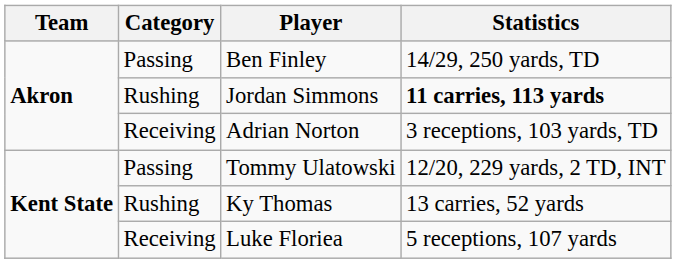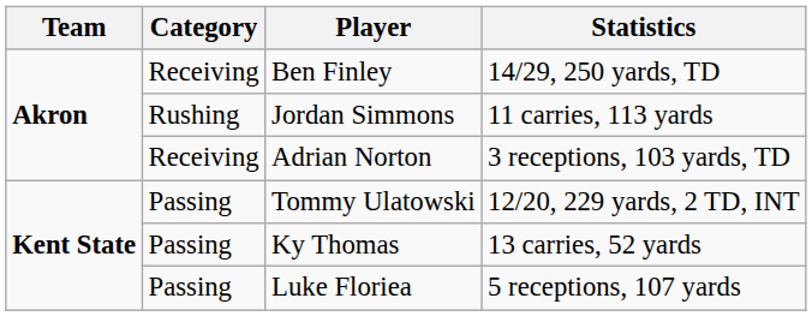Ben Finley | Category: Passing -> Receiving
Jordan Simmons | Statistics: bold -> normal
Ky Thomas | Category: Rushing -> Passing
Luke Floriea | Category: Receiving -> Passing
